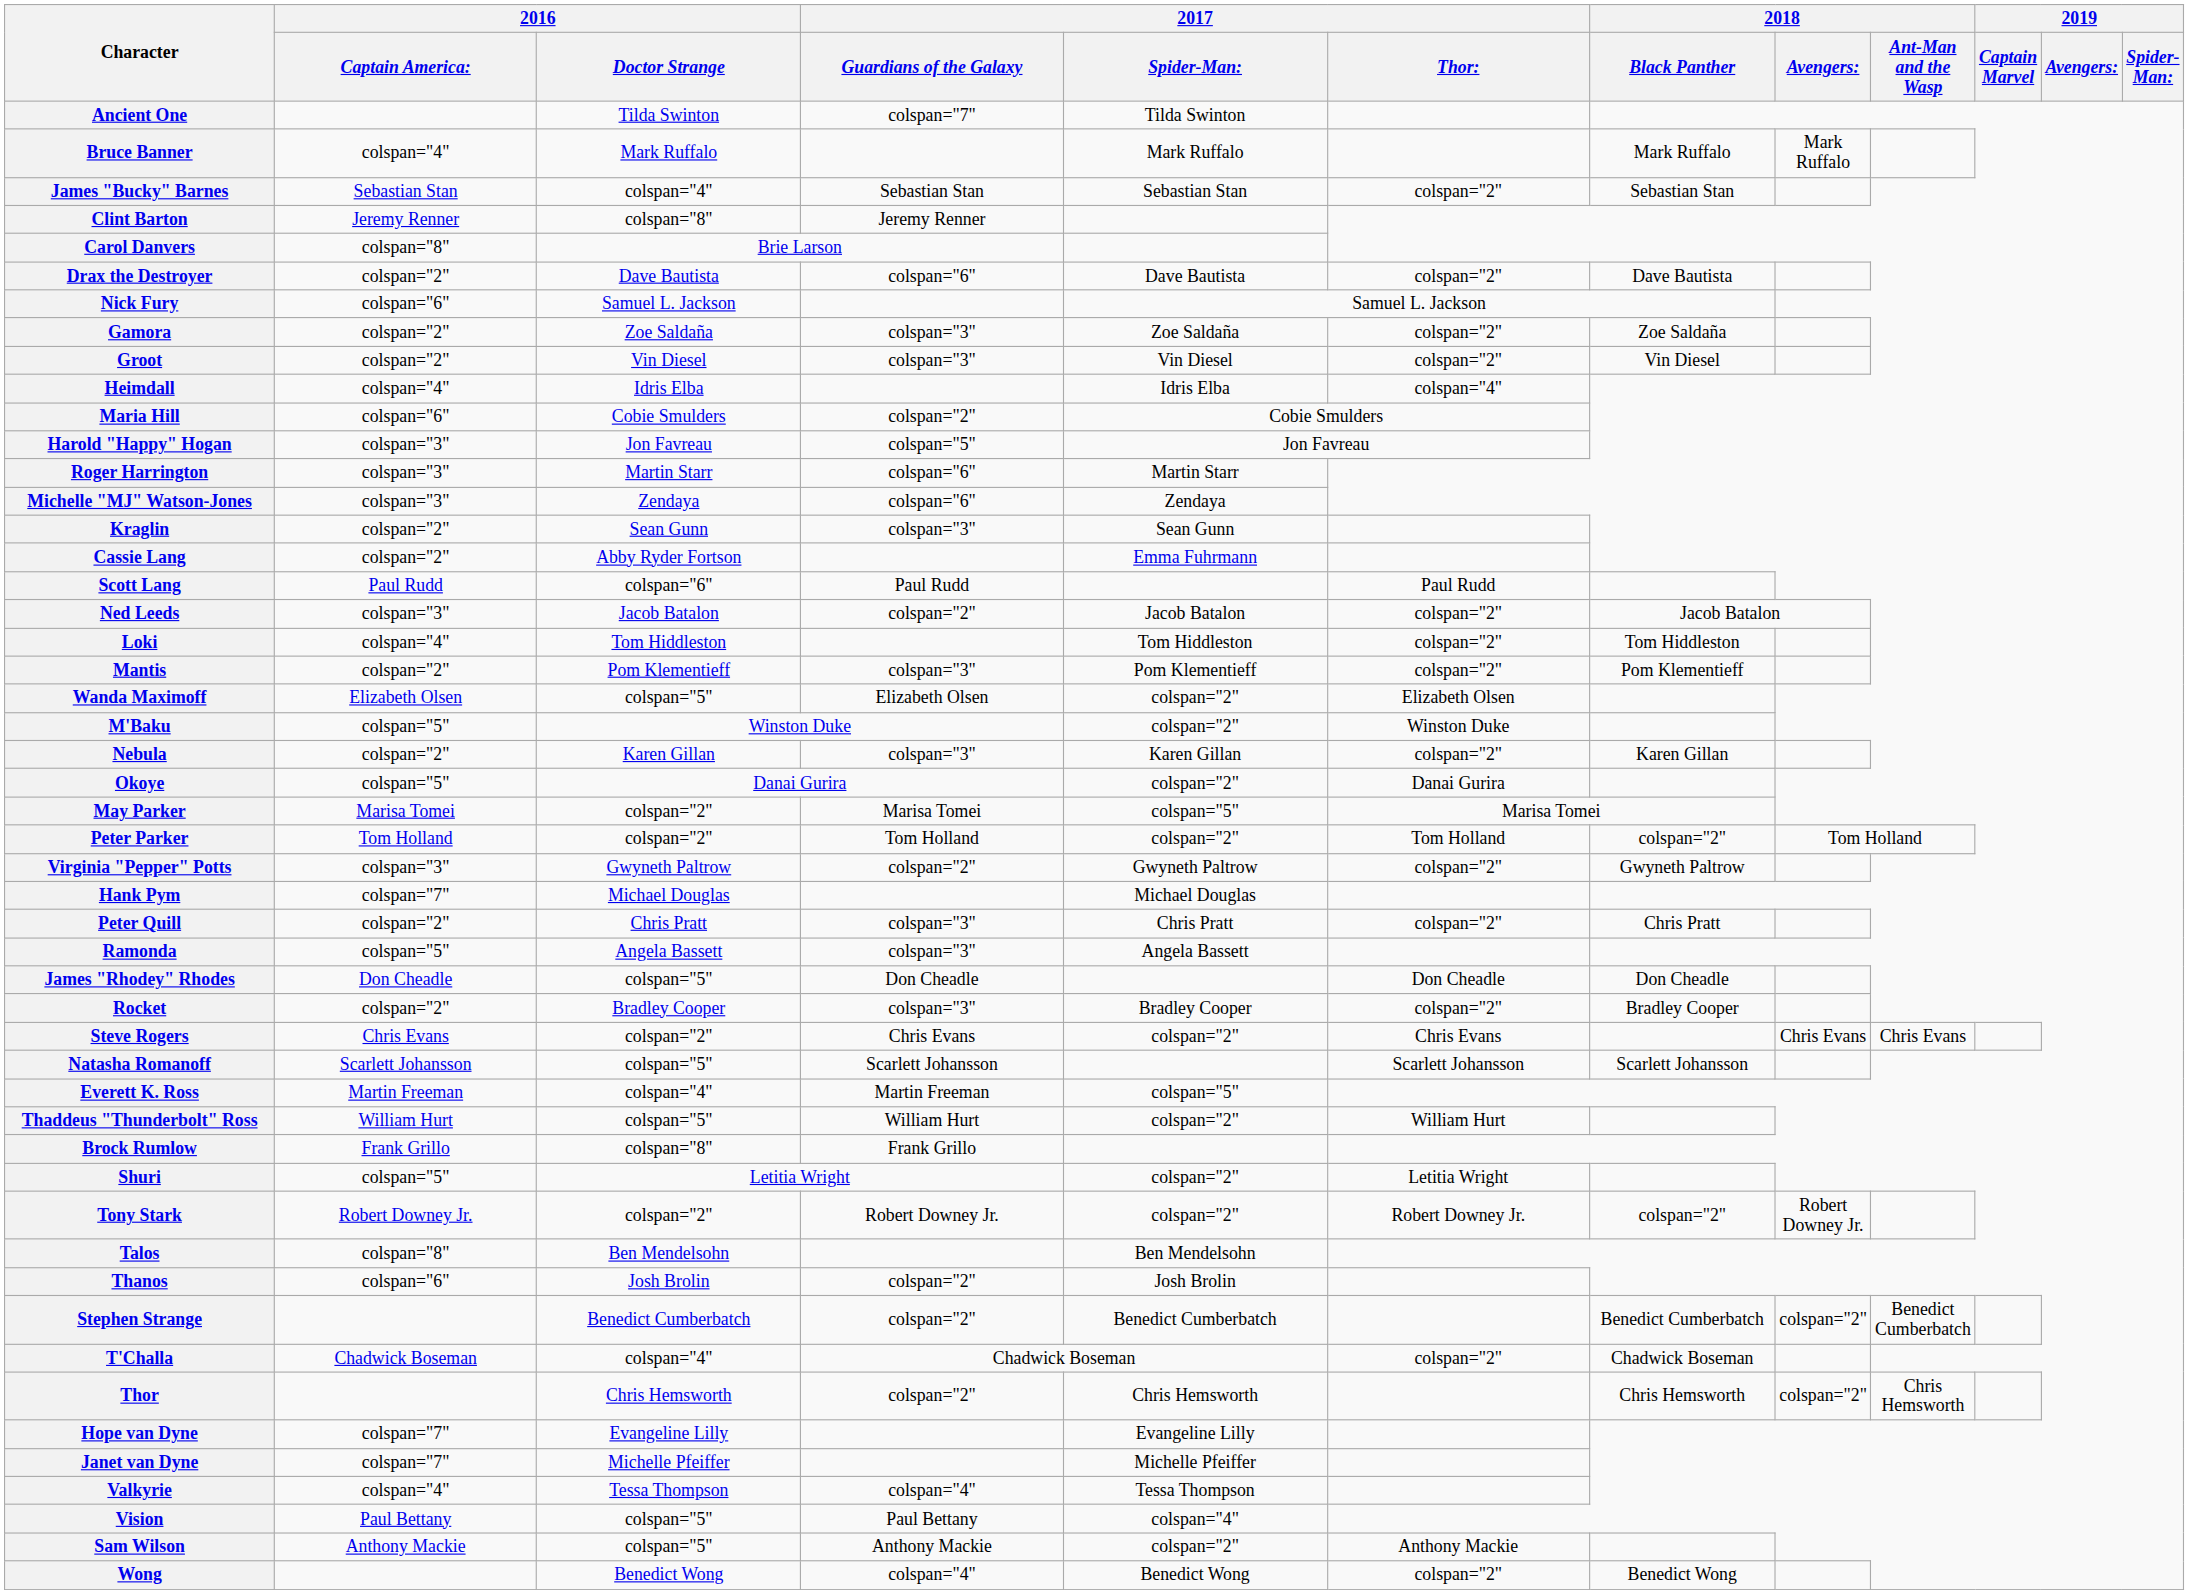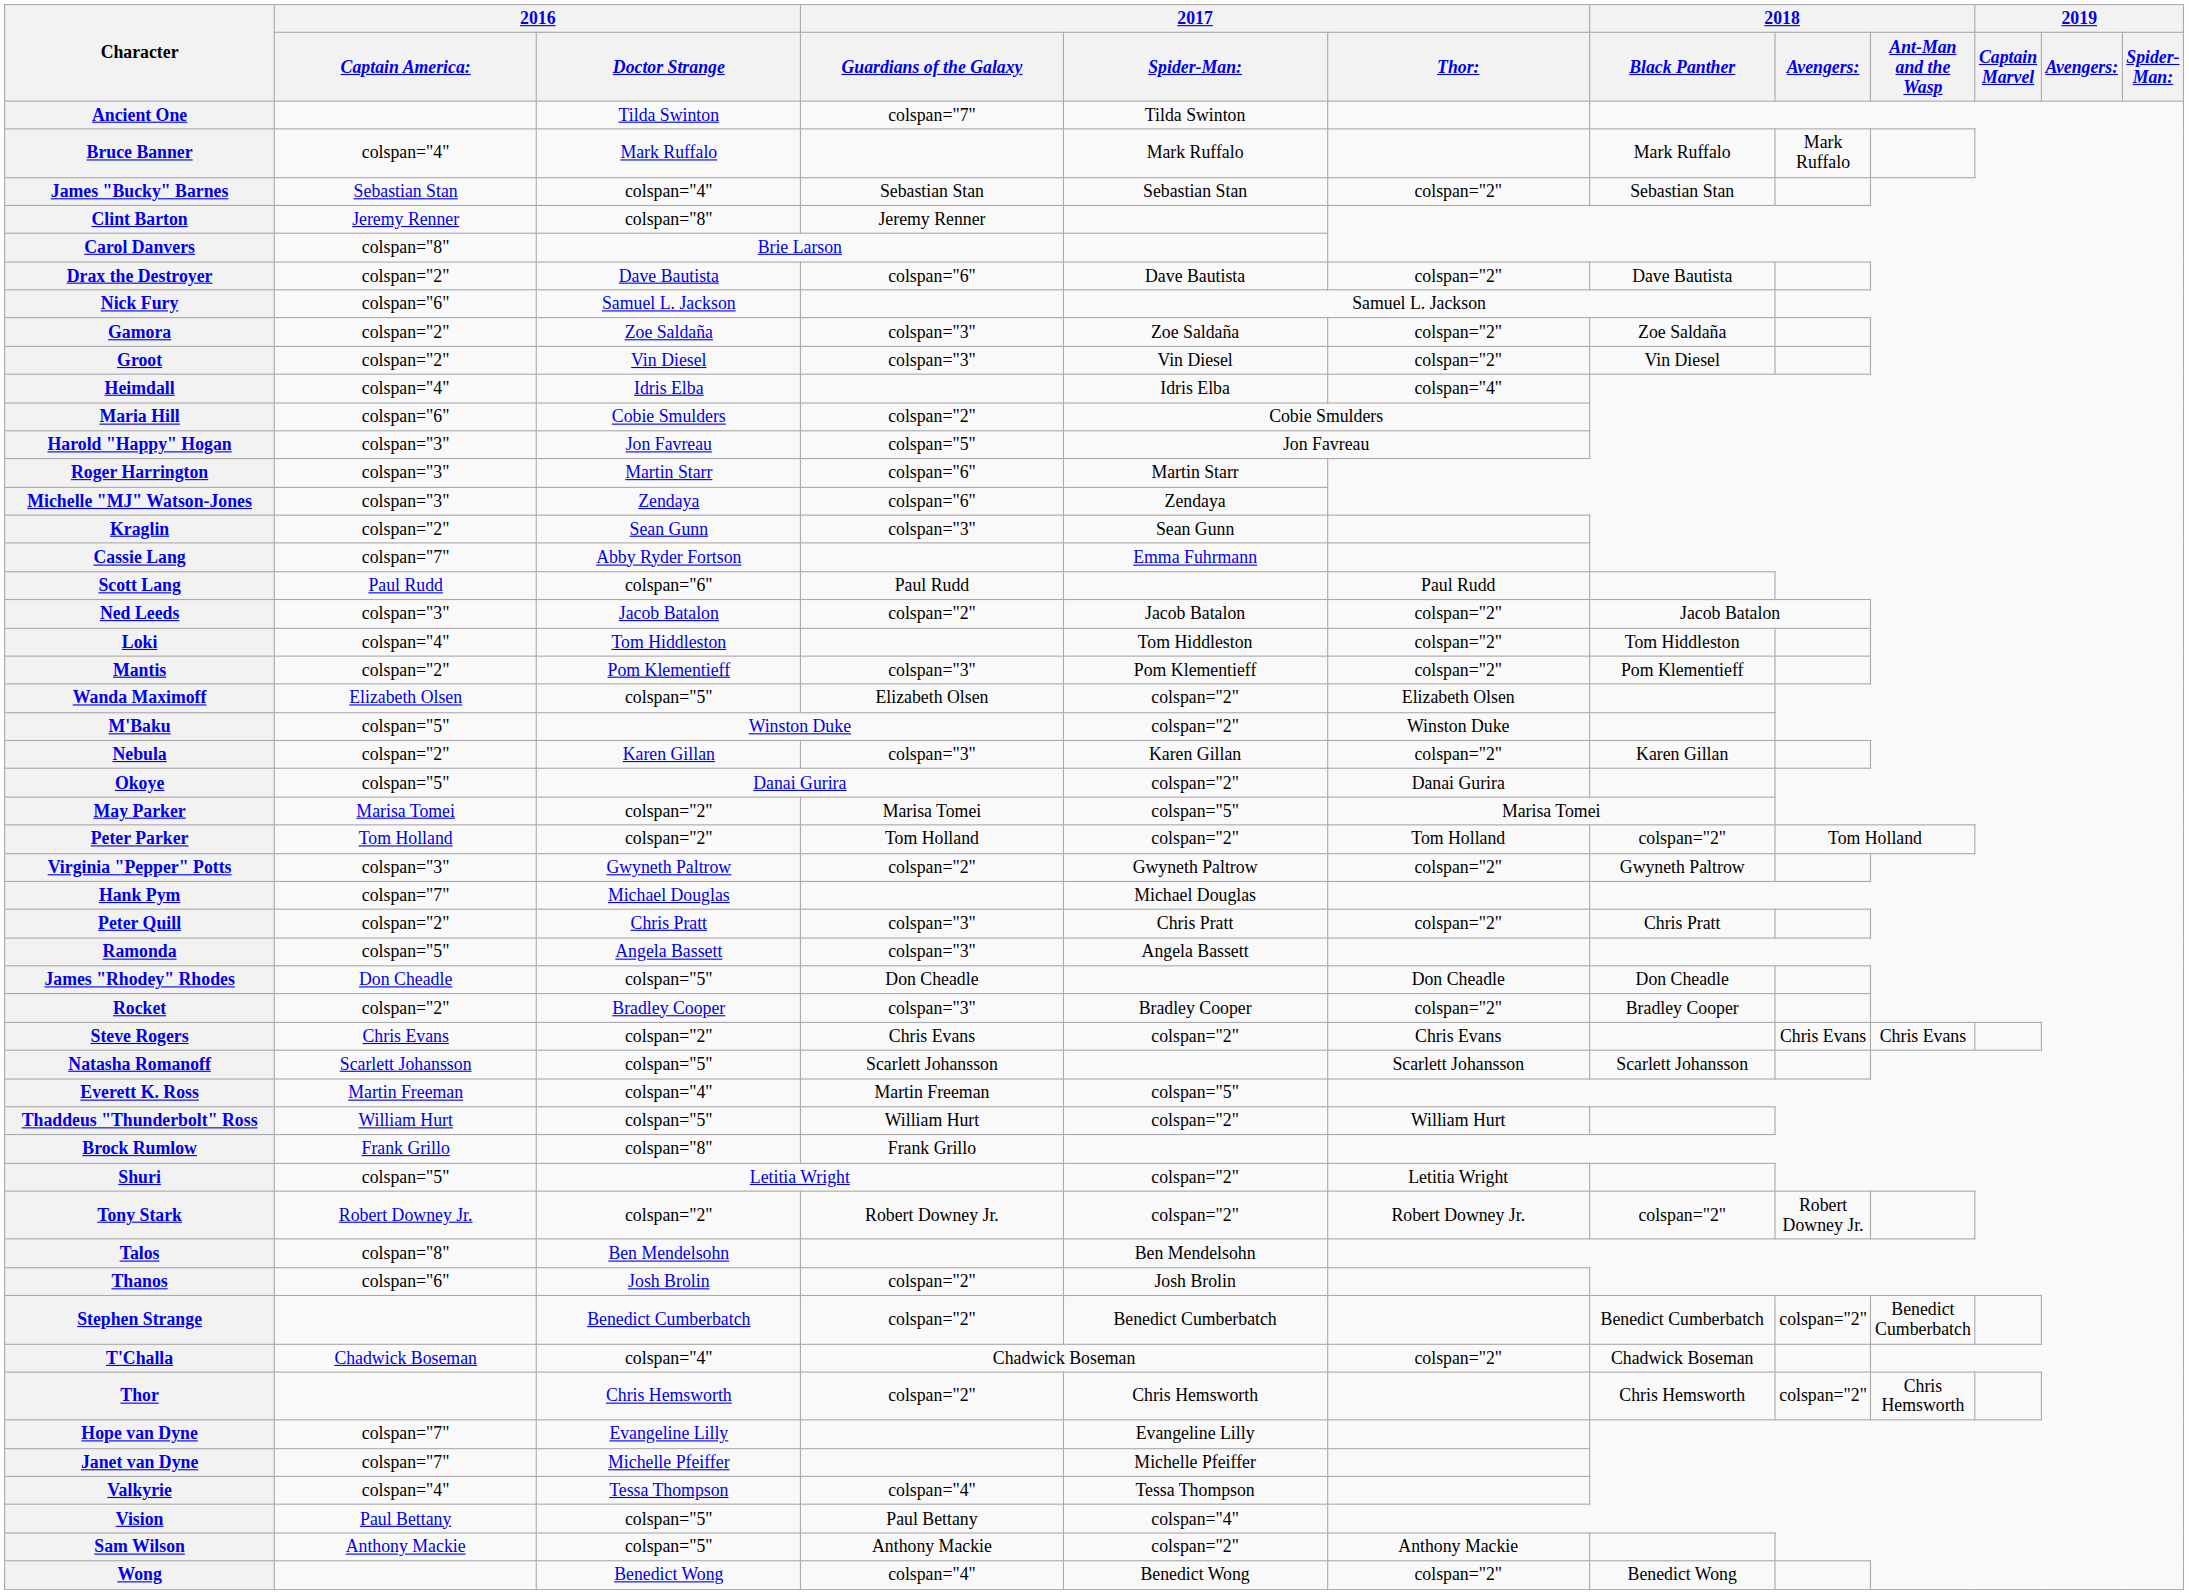Cassie Lang | 2016 / Captain America:: colspan="2" -> colspan="7"
